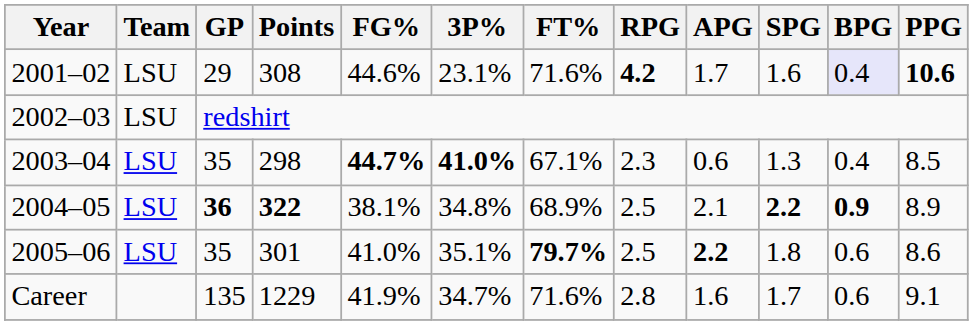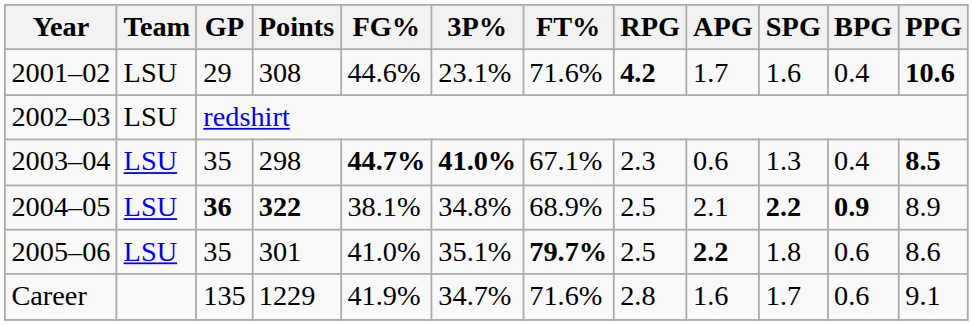2001–02 | BPG: lavender background -> no background
2003–04 | PPG: normal -> bold
